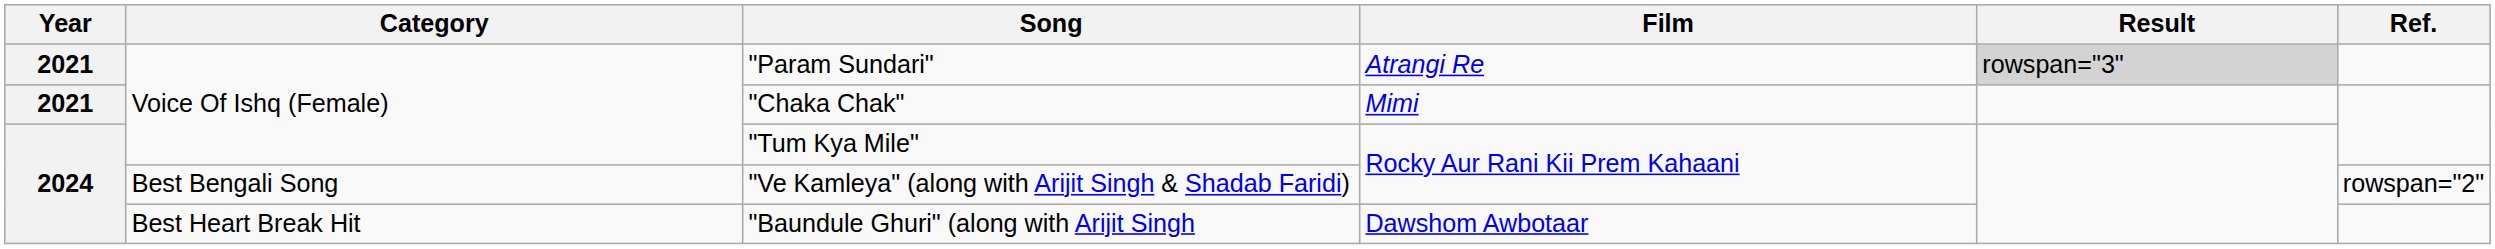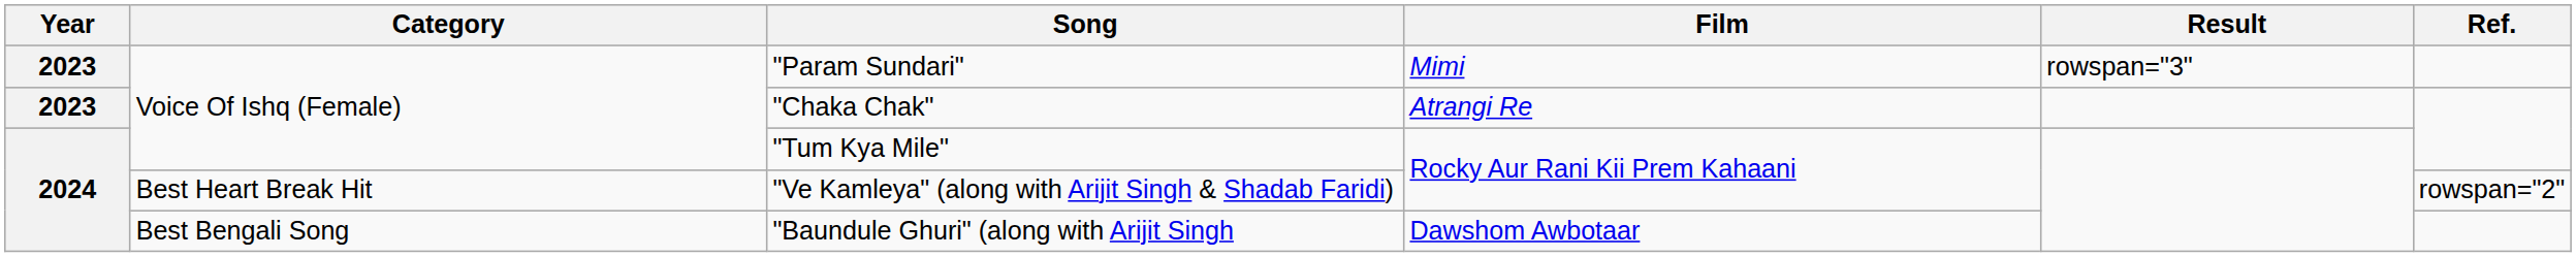"Param Sundari" | Year: 2021 -> 2023
"Param Sundari" | Film: Atrangi Re -> Mimi
"Param Sundari" | Result: lightgrey background -> no background
"Chaka Chak" | Year: 2021 -> 2023
"Chaka Chak" | Film: Mimi -> Atrangi Re
"Ve Kamleya" (along with Arijit Singh & Shadab Faridi) | Category: Best Bengali Song -> Best Heart Break Hit
"Baundule Ghuri" (along with Arijit Singh | Category: Best Heart Break Hit -> Best Bengali Song
